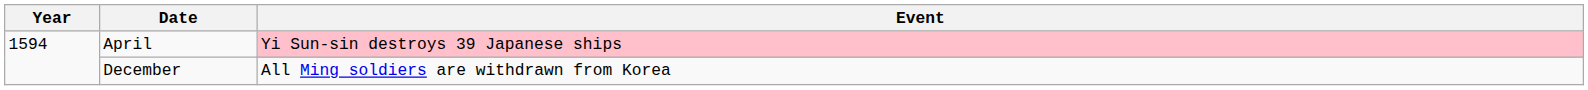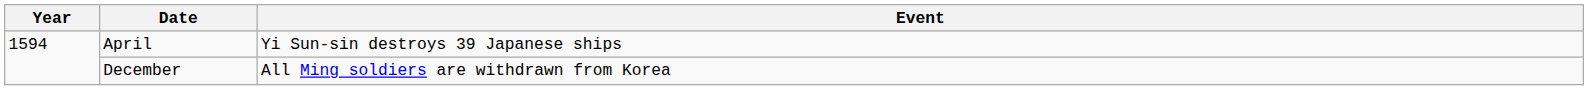April | Event: pink background -> no background
